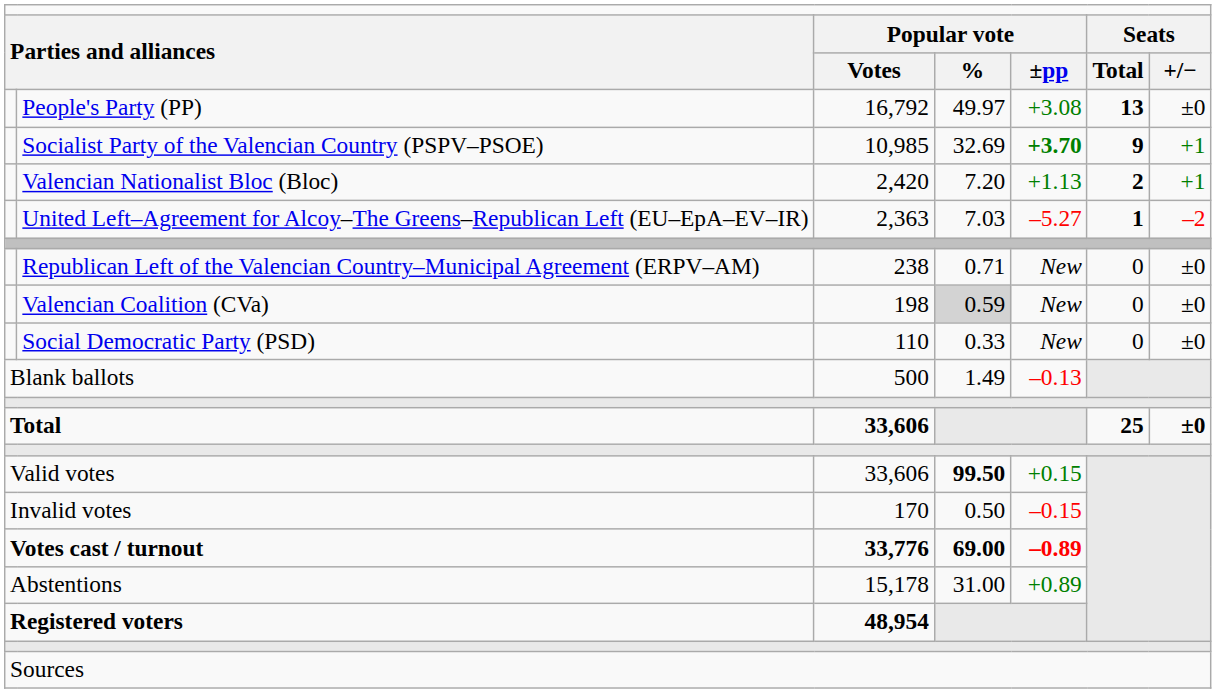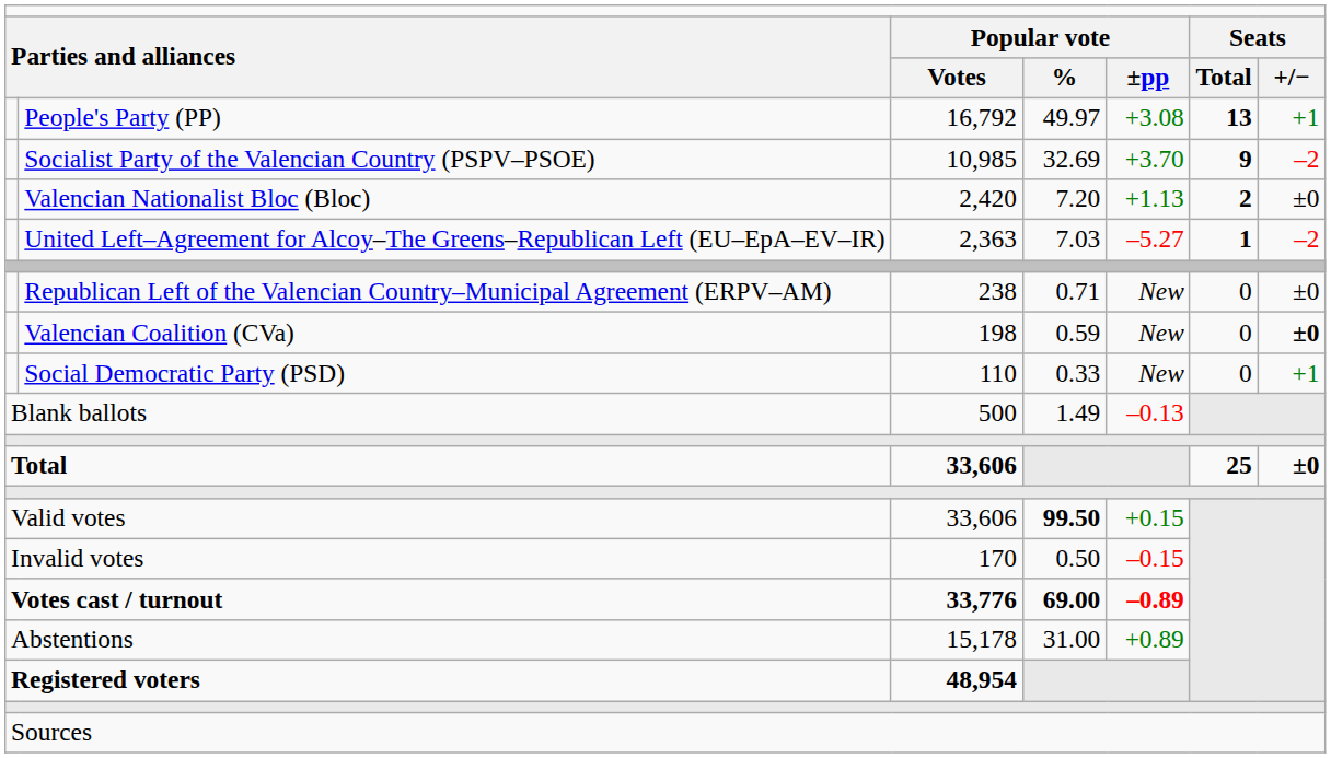People's Party (PP) | column 7: ±0 -> +1
Socialist Party of the Valencian Country (PSPV–PSOE) | column 5: bold -> normal
Socialist Party of the Valencian Country (PSPV–PSOE) | column 7: +1 -> –2
Valencian Nationalist Bloc (Bloc) | column 7: +1 -> ±0
Valencian Coalition (CVa) | column 4: lightgrey background -> no background
Valencian Coalition (CVa) | column 7: normal -> bold
Social Democratic Party (PSD) | column 7: ±0 -> +1
